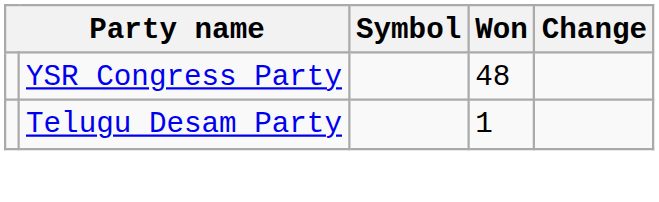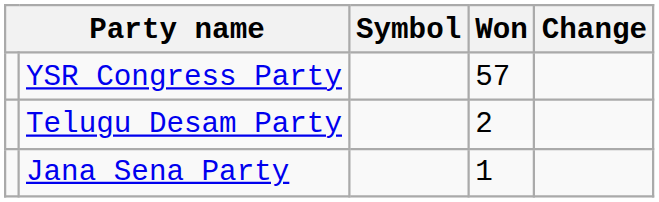YSR Congress Party | Won: 48 -> 57
Telugu Desam Party | Won: 1 -> 2
+ row: Jana Sena Party | 1
